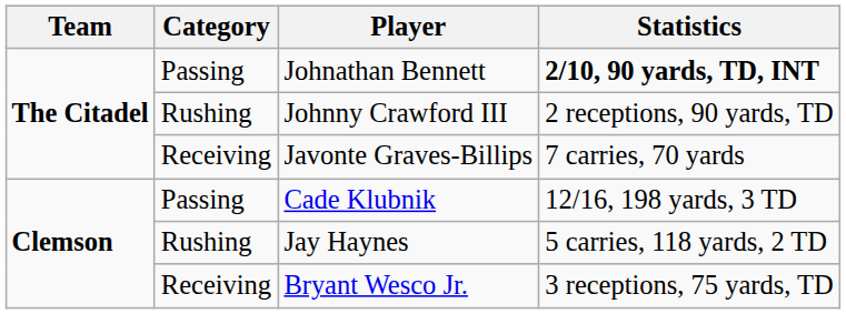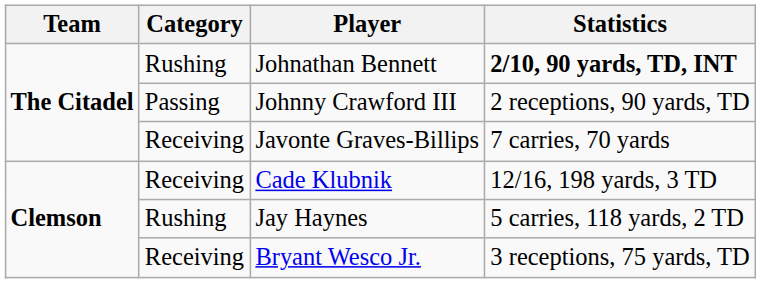Johnathan Bennett | Category: Passing -> Rushing
Johnny Crawford III | Category: Rushing -> Passing
Cade Klubnik | Category: Passing -> Receiving
